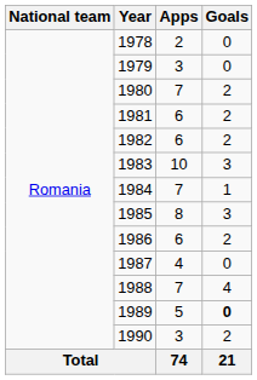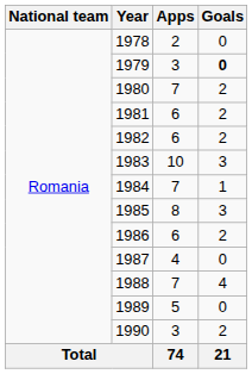1979 | Goals: normal -> bold
1989 | Goals: bold -> normal
